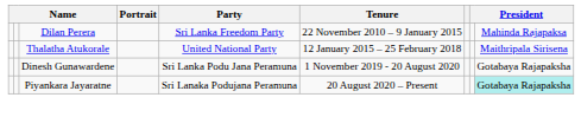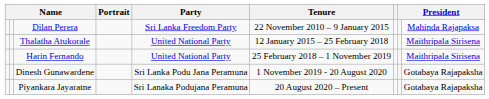+ row: Harin Fernando | United National Party | 25 February 2018 – 1 November 2019 | Maithripala Sirisena
Piyankara Jayaratne | column 9: paleturquoise background -> no background
